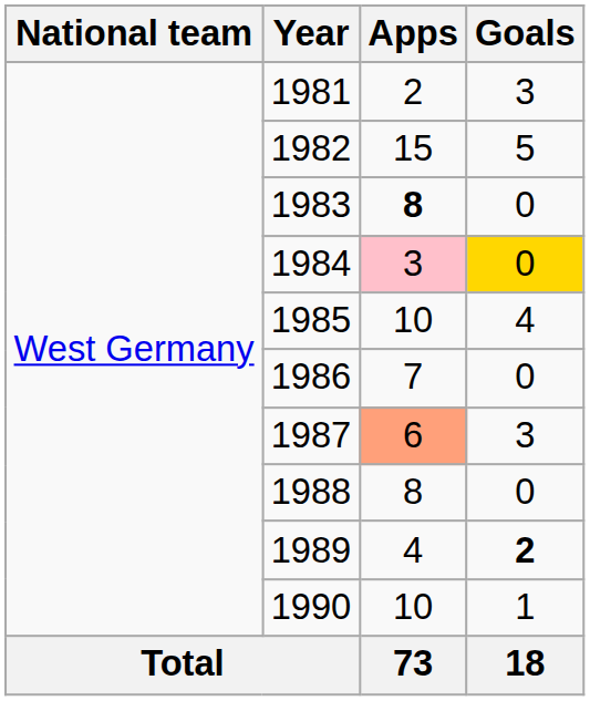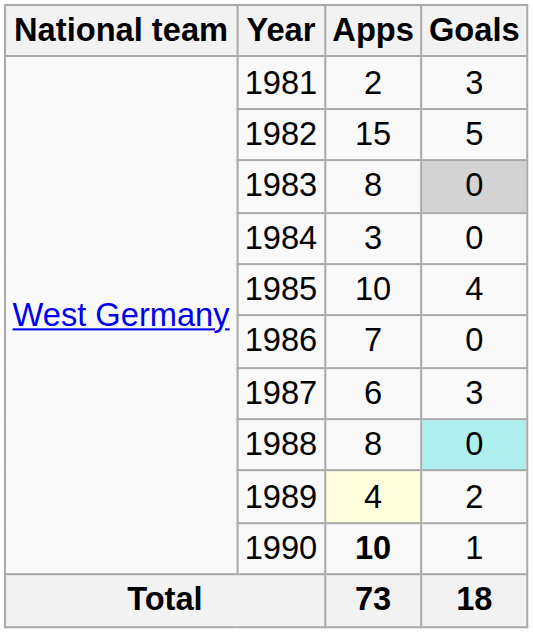1983 | Apps: bold -> normal
1983 | Goals: no background -> lightgrey background
1984 | Apps: pink background -> no background
1984 | Goals: gold background -> no background
1987 | Apps: lightsalmon background -> no background
1988 | Goals: no background -> paleturquoise background
1989 | Apps: no background -> lightyellow background
1989 | Goals: bold -> normal
1990 | Apps: normal -> bold
